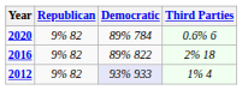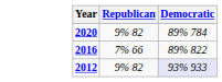- column: Third Parties | 0.6% 6 | 2% 18 | 1% 4
2016 | Republican: 9% 82 -> 7% 66
